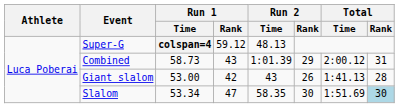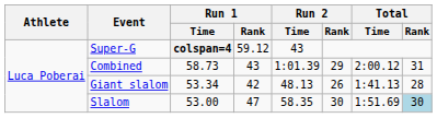Super-G | Run 2 / Time: 48.13 -> 43
Giant slalom | Run 1 / Time: 53.00 -> 53.34
Giant slalom | Run 2 / Time: 43 -> 48.13
Slalom | Run 1 / Time: 53.34 -> 53.00
